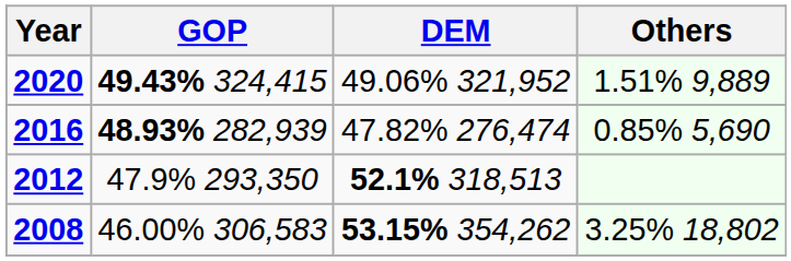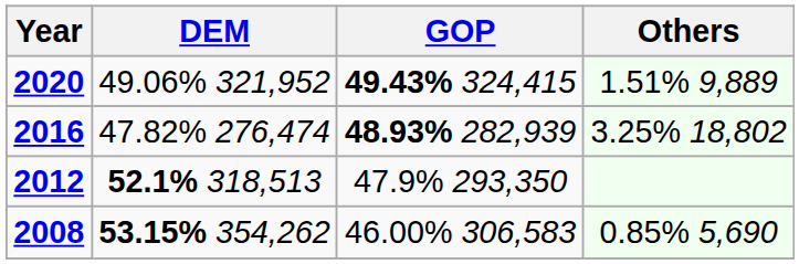columns swapped: GOP <-> DEM
2016 | Others: 0.85% 5,690 -> 3.25% 18,802
2008 | Others: 3.25% 18,802 -> 0.85% 5,690
